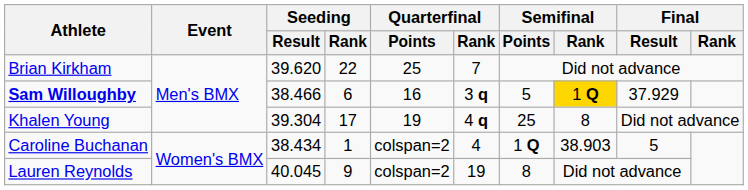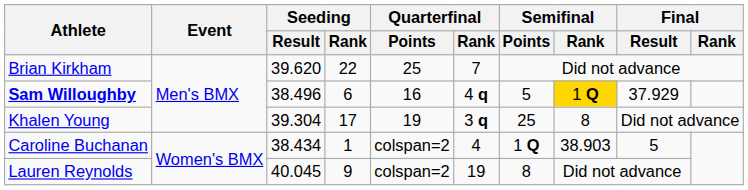Sam Willoughby | Seeding / Result: 38.466 -> 38.496
Sam Willoughby | Quarterfinal / Rank: 3 q -> 4 q
Khalen Young | Quarterfinal / Rank: 4 q -> 3 q
